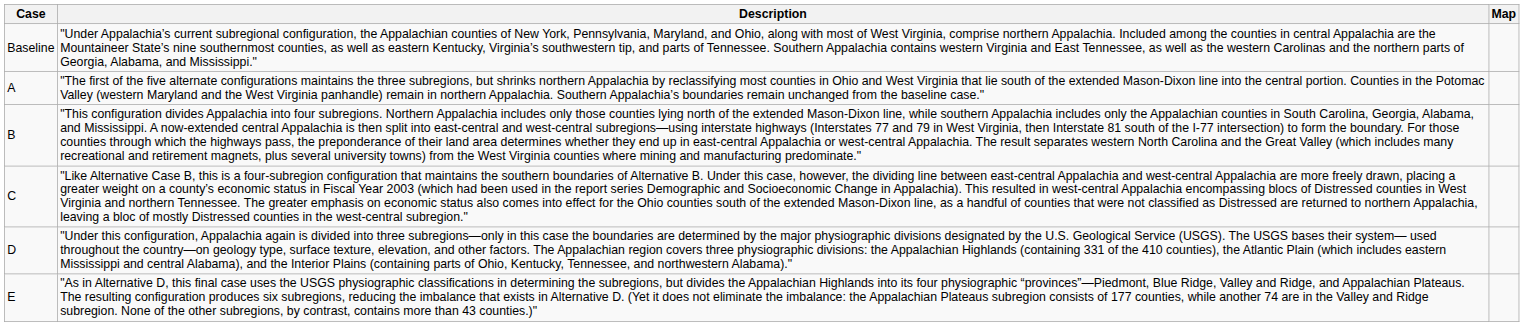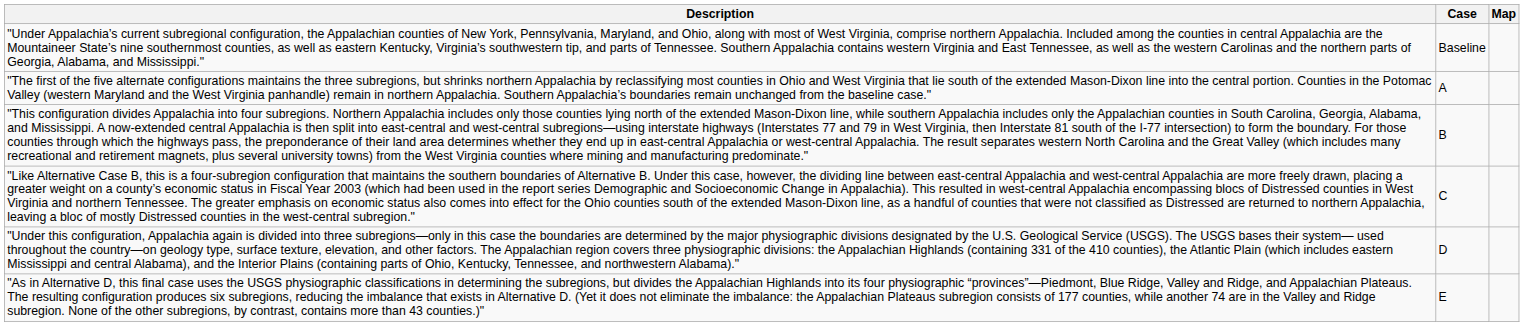columns swapped: Case <-> Description
